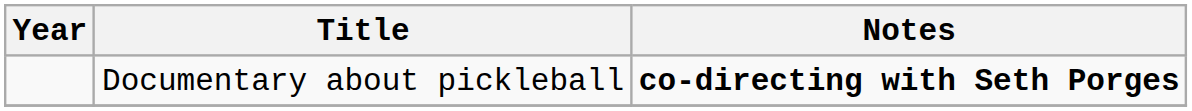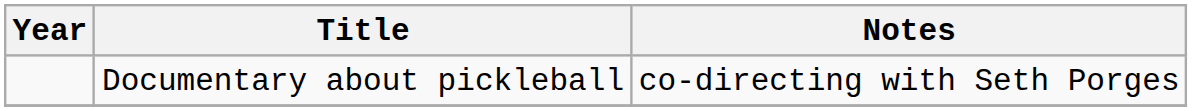Documentary about pickleball | Notes: bold -> normal
